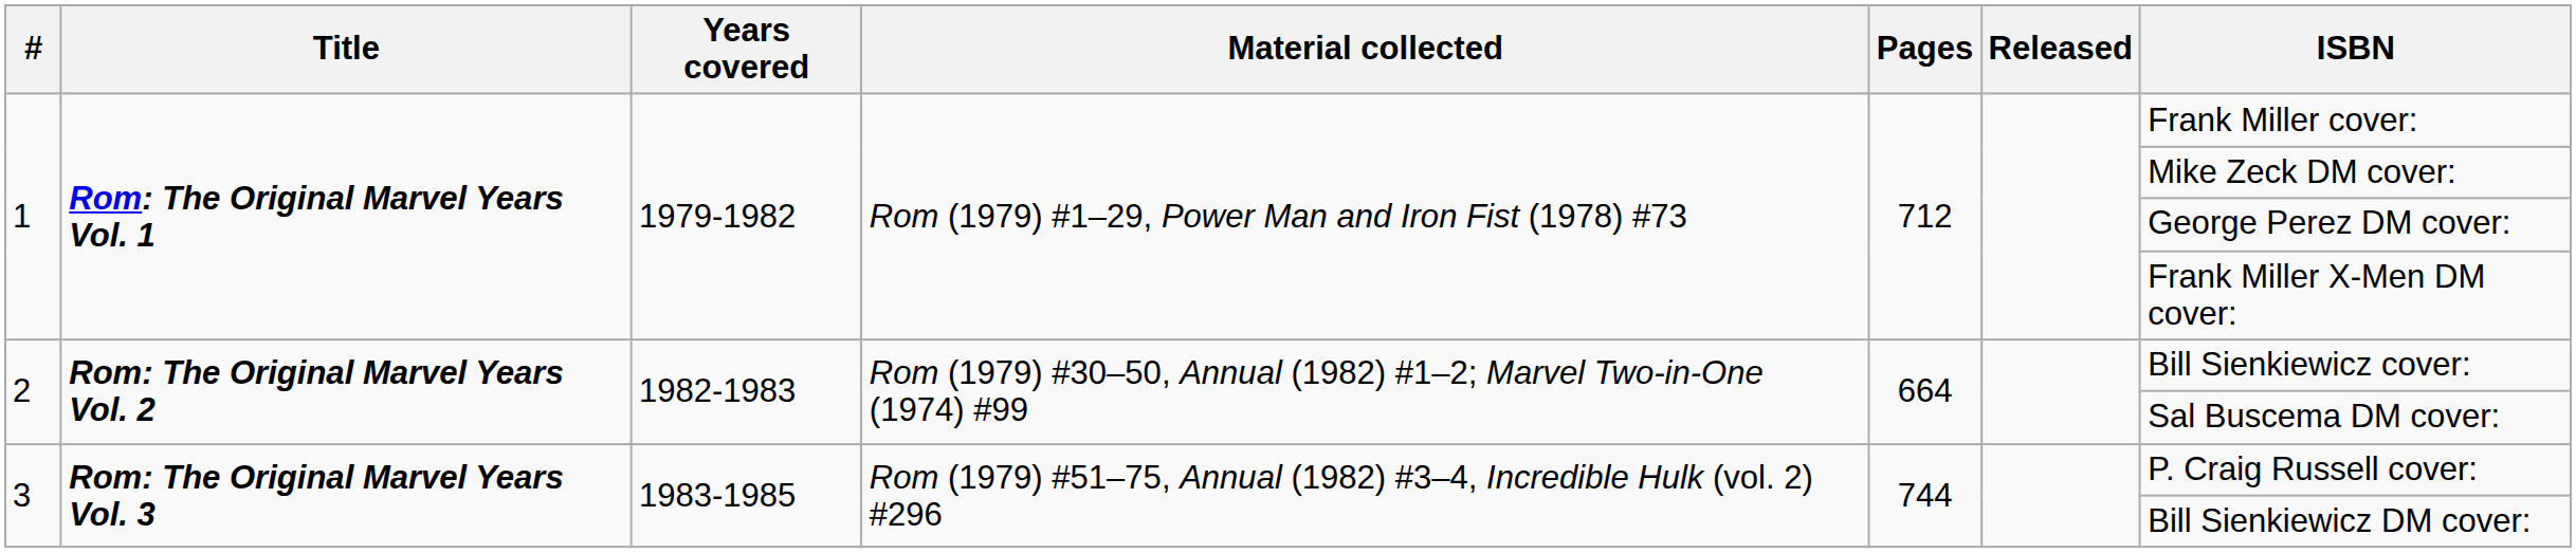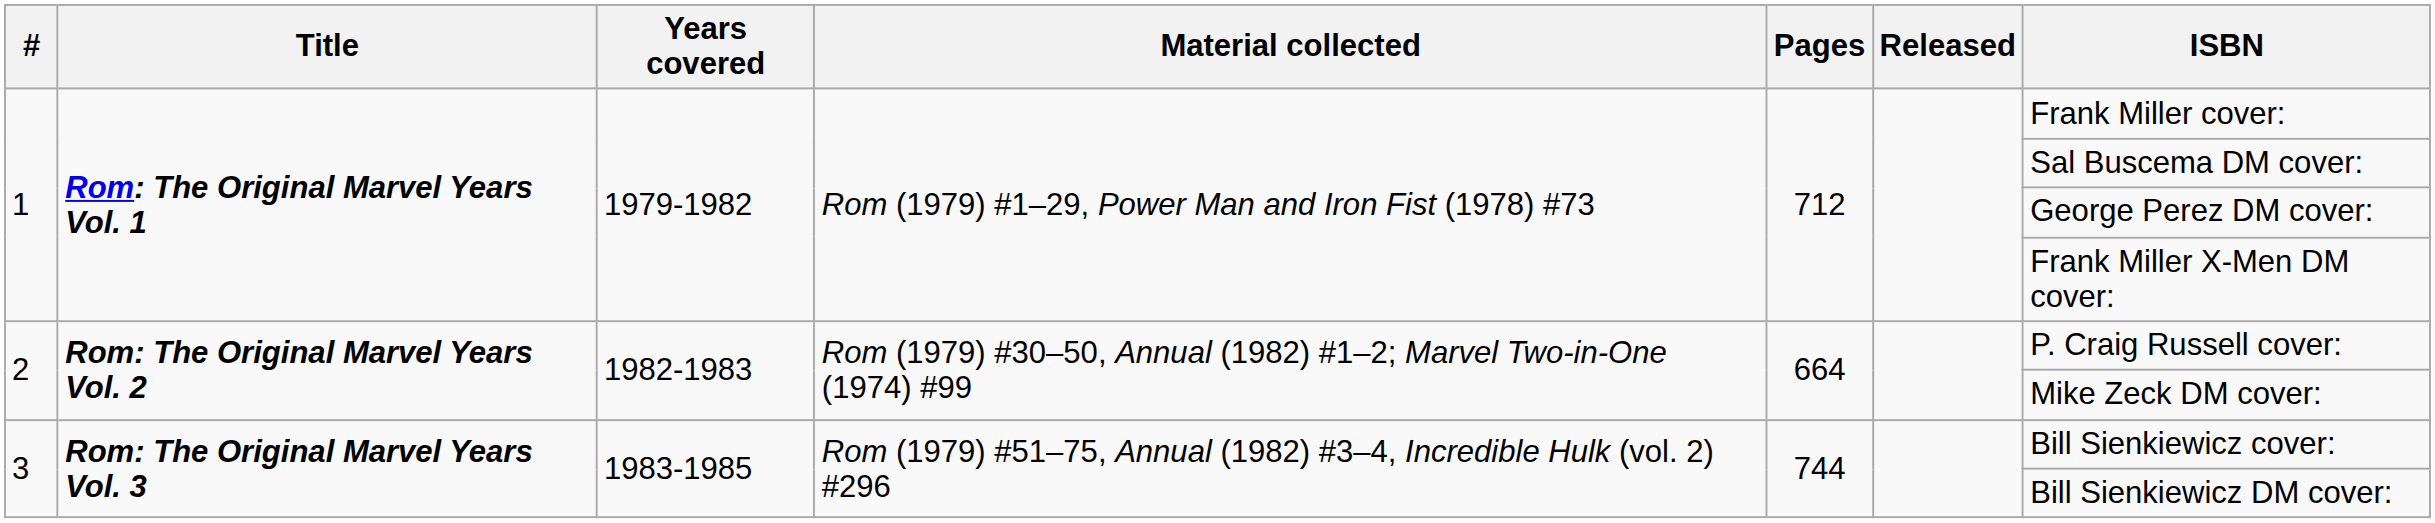row 3 | ISBN: Mike Zeck DM cover: -> Sal Buscema DM cover:
row 6 | ISBN: Bill Sienkiewicz cover: -> P. Craig Russell cover:
row 7 | ISBN: Sal Buscema DM cover: -> Mike Zeck DM cover:
row 8 | ISBN: P. Craig Russell cover: -> Bill Sienkiewicz cover:
